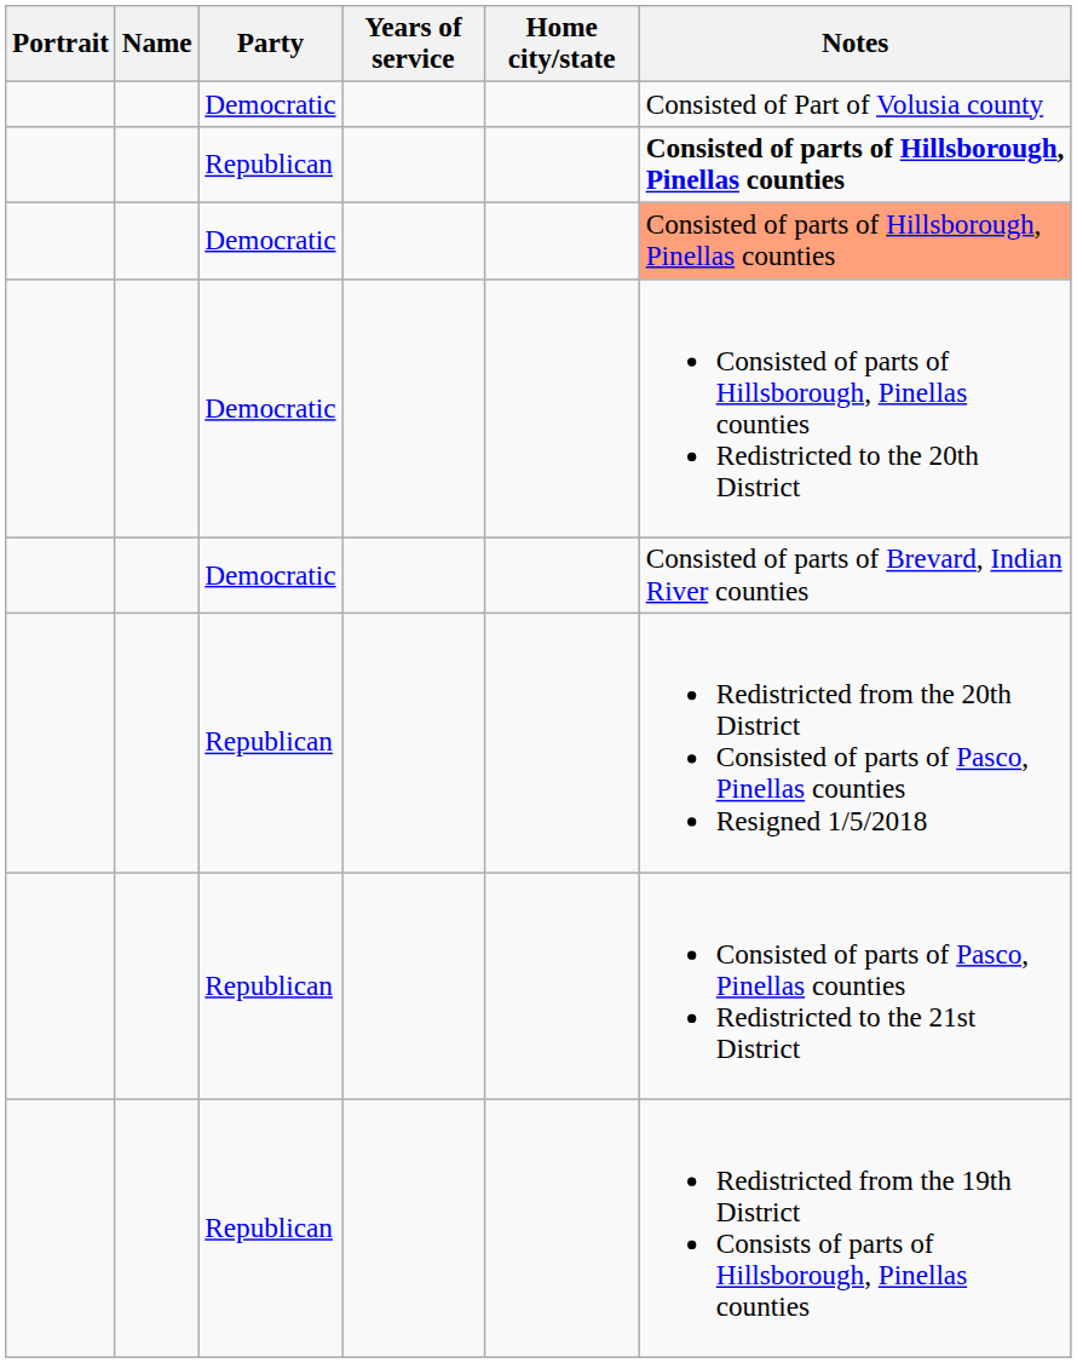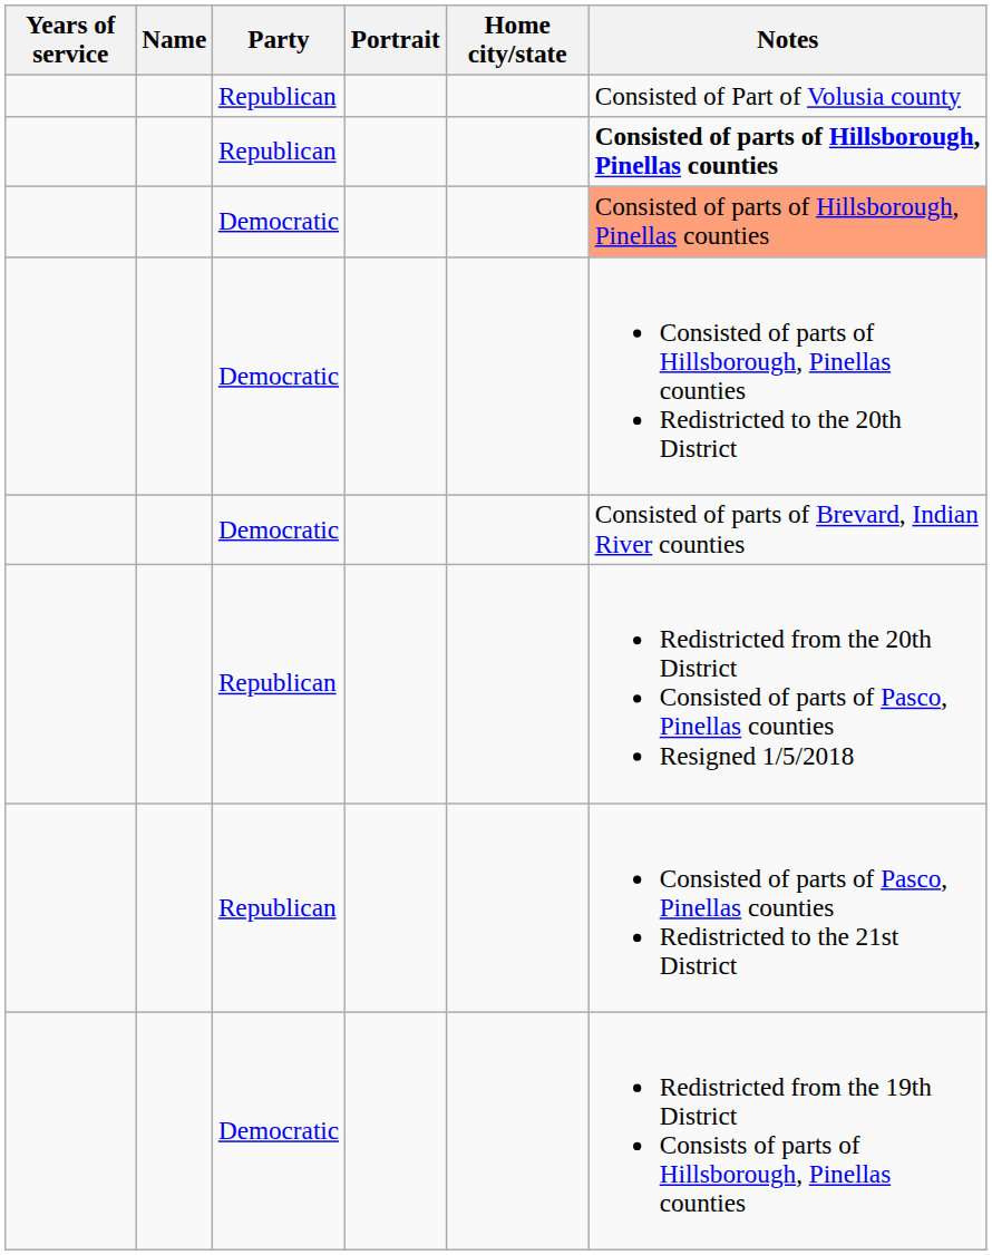columns swapped: Portrait <-> Years of service
row 2 | Party: Democratic -> Republican
row 9 | Party: Republican -> Democratic
